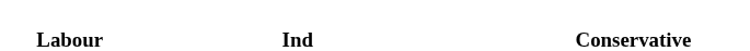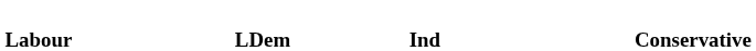+ column: 5 | LDem
